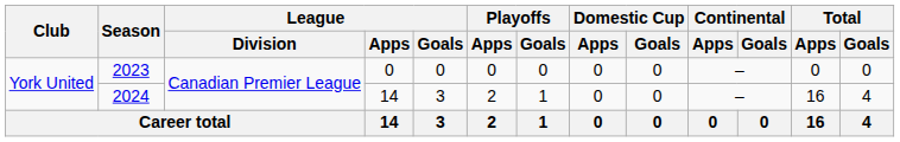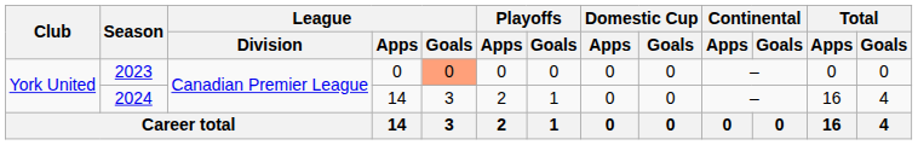2023 | League / Goals: no background -> lightsalmon background
